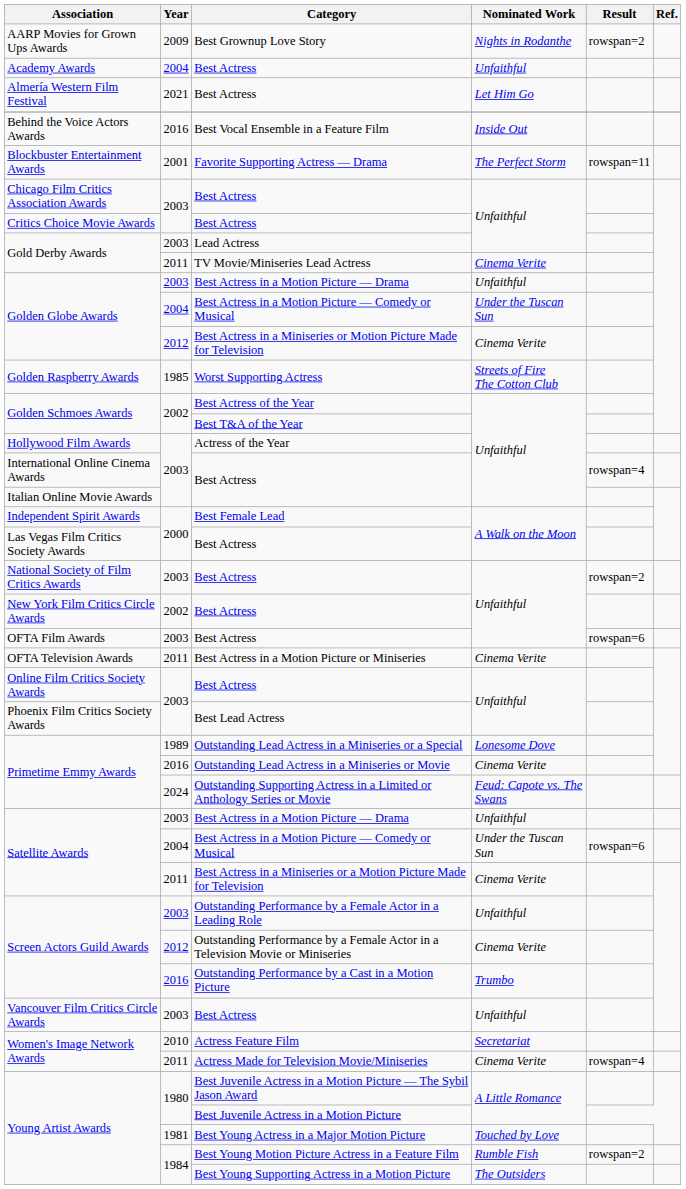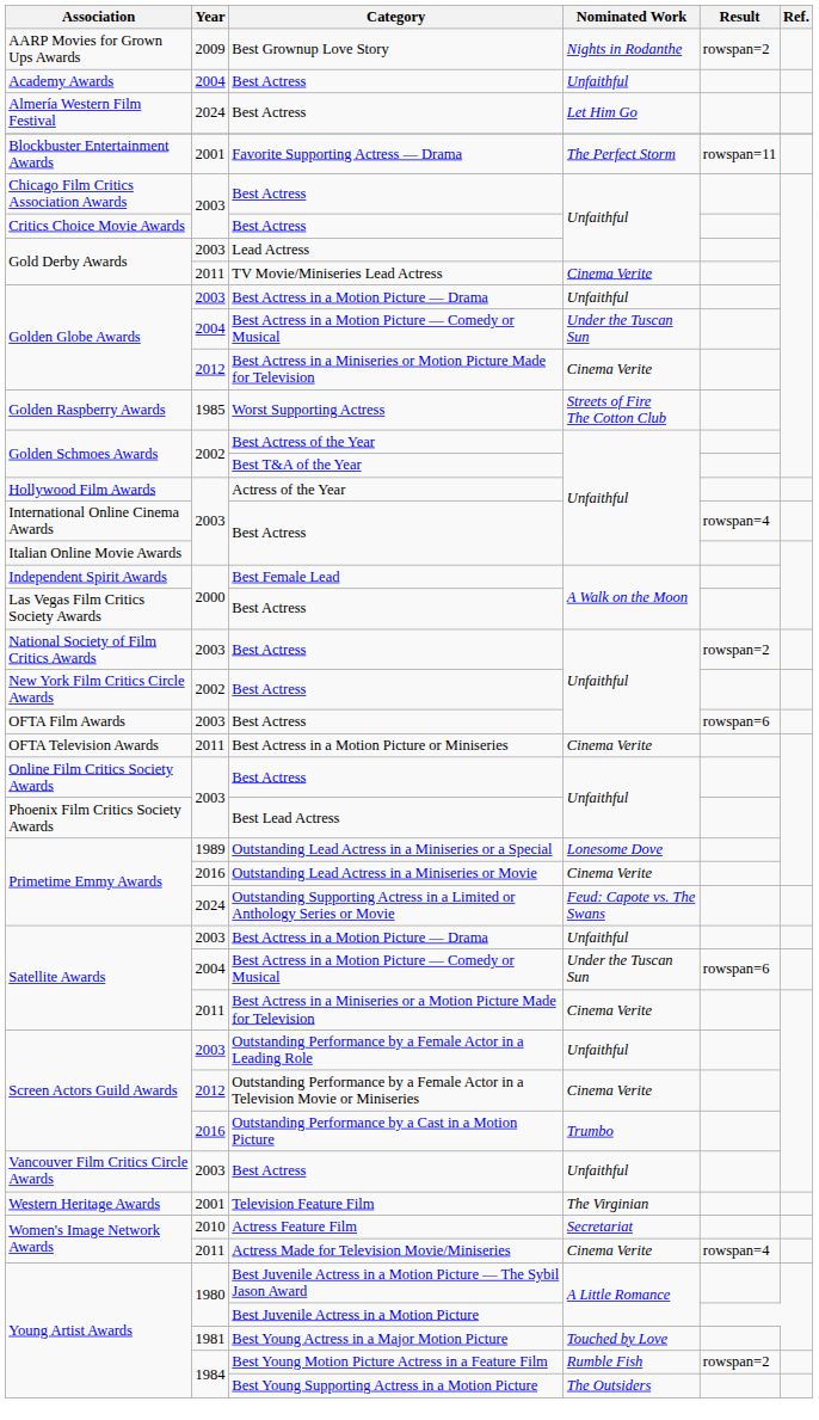Almería Western Film Festival / Best Actress | Year: 2021 -> 2024
- row: Behind the Voice Actors Awards | 2016 | Best Vocal Ensemble in a Feature Film | Inside Out
+ row: Western Heritage Awards | 2001 | Television Feature Film | The Virginian
